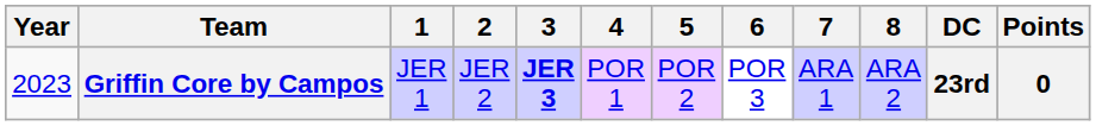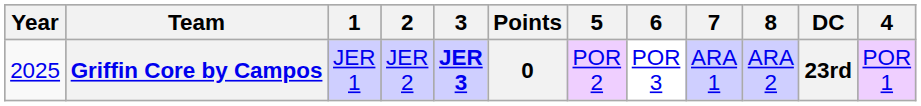columns swapped: 4 <-> Points
Griffin Core by Campos | Year: 2023 -> 2025
